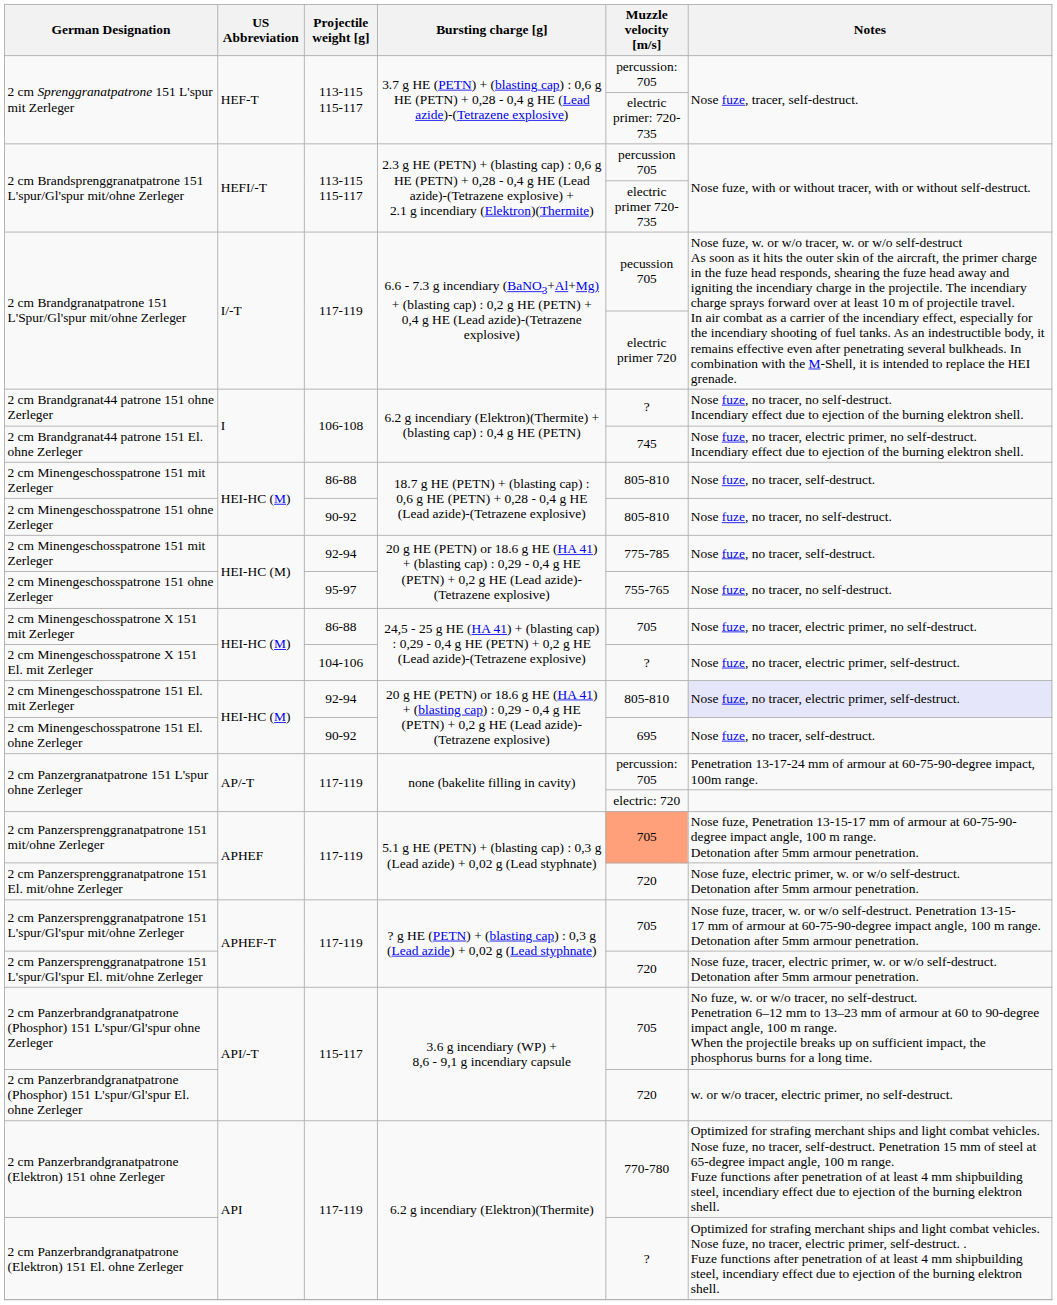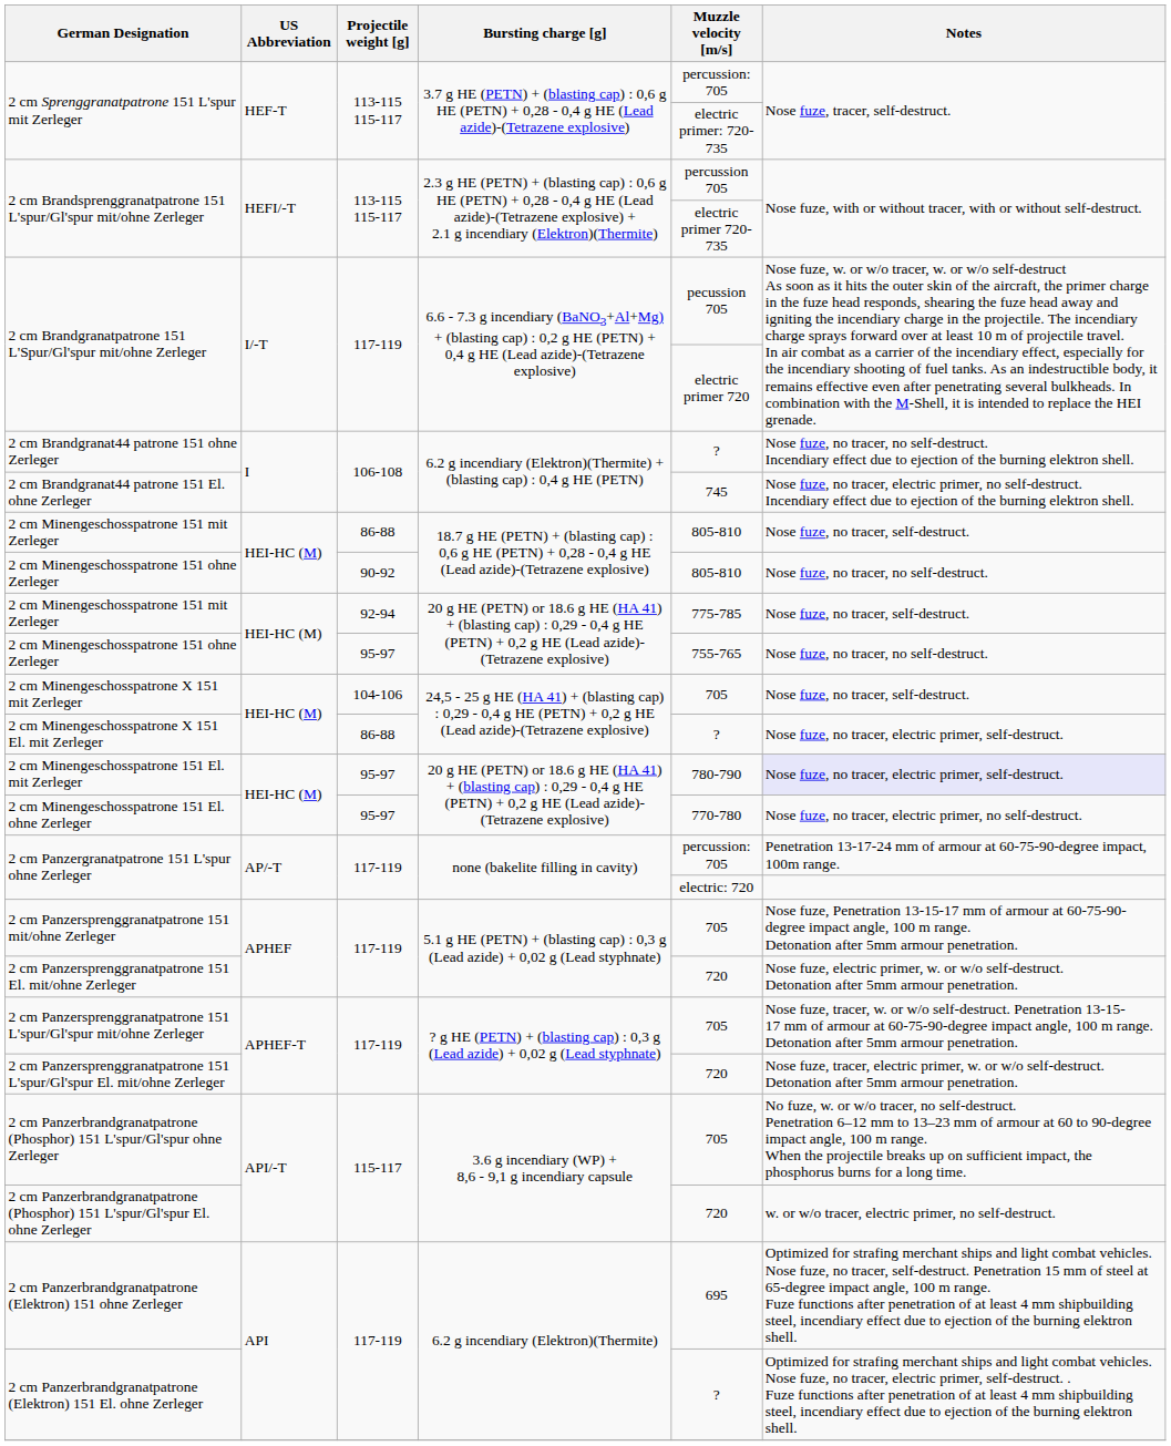2 cm Minengeschosspatrone X 151 mit Zerleger | Projectile weight [g]: 86-88 -> 104-106
2 cm Minengeschosspatrone X 151 mit Zerleger | Notes: Nose fuze, no tracer, electric primer, no self-destruct. -> Nose fuze, no tracer, self-destruct.
2 cm Minengeschosspatrone X 151 El. mit Zerleger | Projectile weight [g]: 104-106 -> 86-88
2 cm Minengeschosspatrone 151 El. mit Zerleger | Projectile weight [g]: 92-94 -> 95-97
2 cm Minengeschosspatrone 151 El. mit Zerleger | Muzzle velocity [m/s]: 805-810 -> 780-790
2 cm Minengeschosspatrone 151 El. ohne Zerleger | Projectile weight [g]: 90-92 -> 95-97
2 cm Minengeschosspatrone 151 El. ohne Zerleger | Muzzle velocity [m/s]: 695 -> 770-780
2 cm Minengeschosspatrone 151 El. ohne Zerleger | Notes: Nose fuze, no tracer, self-destruct. -> Nose fuze, no tracer, electric primer, no self-destruct.
2 cm Panzersprenggranatpatrone 151 mit/ohne Zerleger | Muzzle velocity [m/s]: lightsalmon background -> no background
2 cm Panzerbrandgranatpatrone (Elektron) 151 ohne Zerleger | Muzzle velocity [m/s]: 770-780 -> 695
